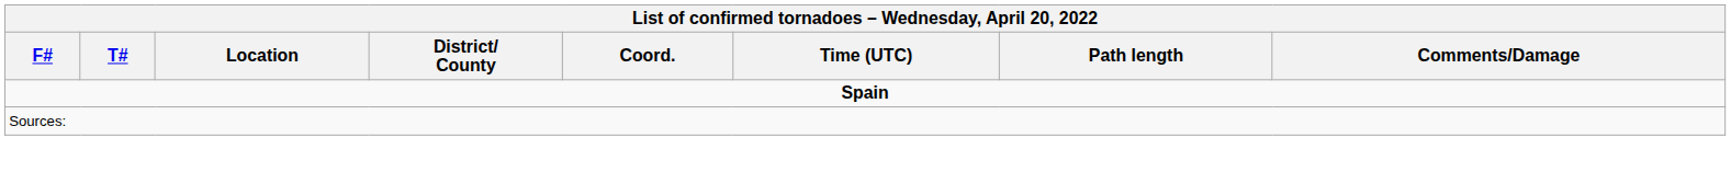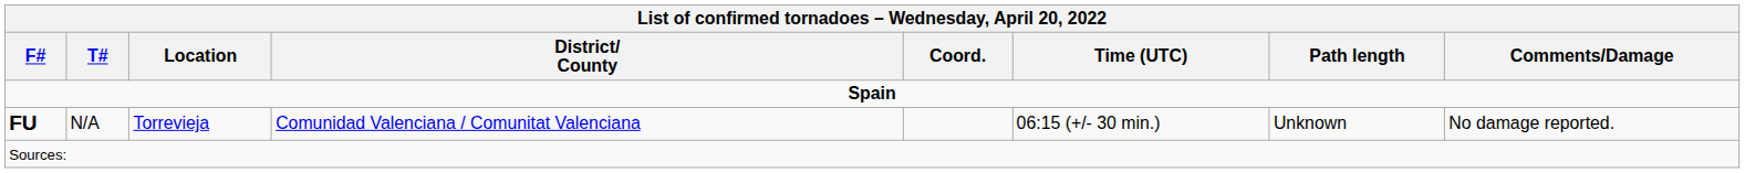+ row: FU | N/A | Torrevieja | Comunidad Valenciana / Comunitat Valenciana | 06:15 (+/- 30 min.) | Unknown | No damage reported.
